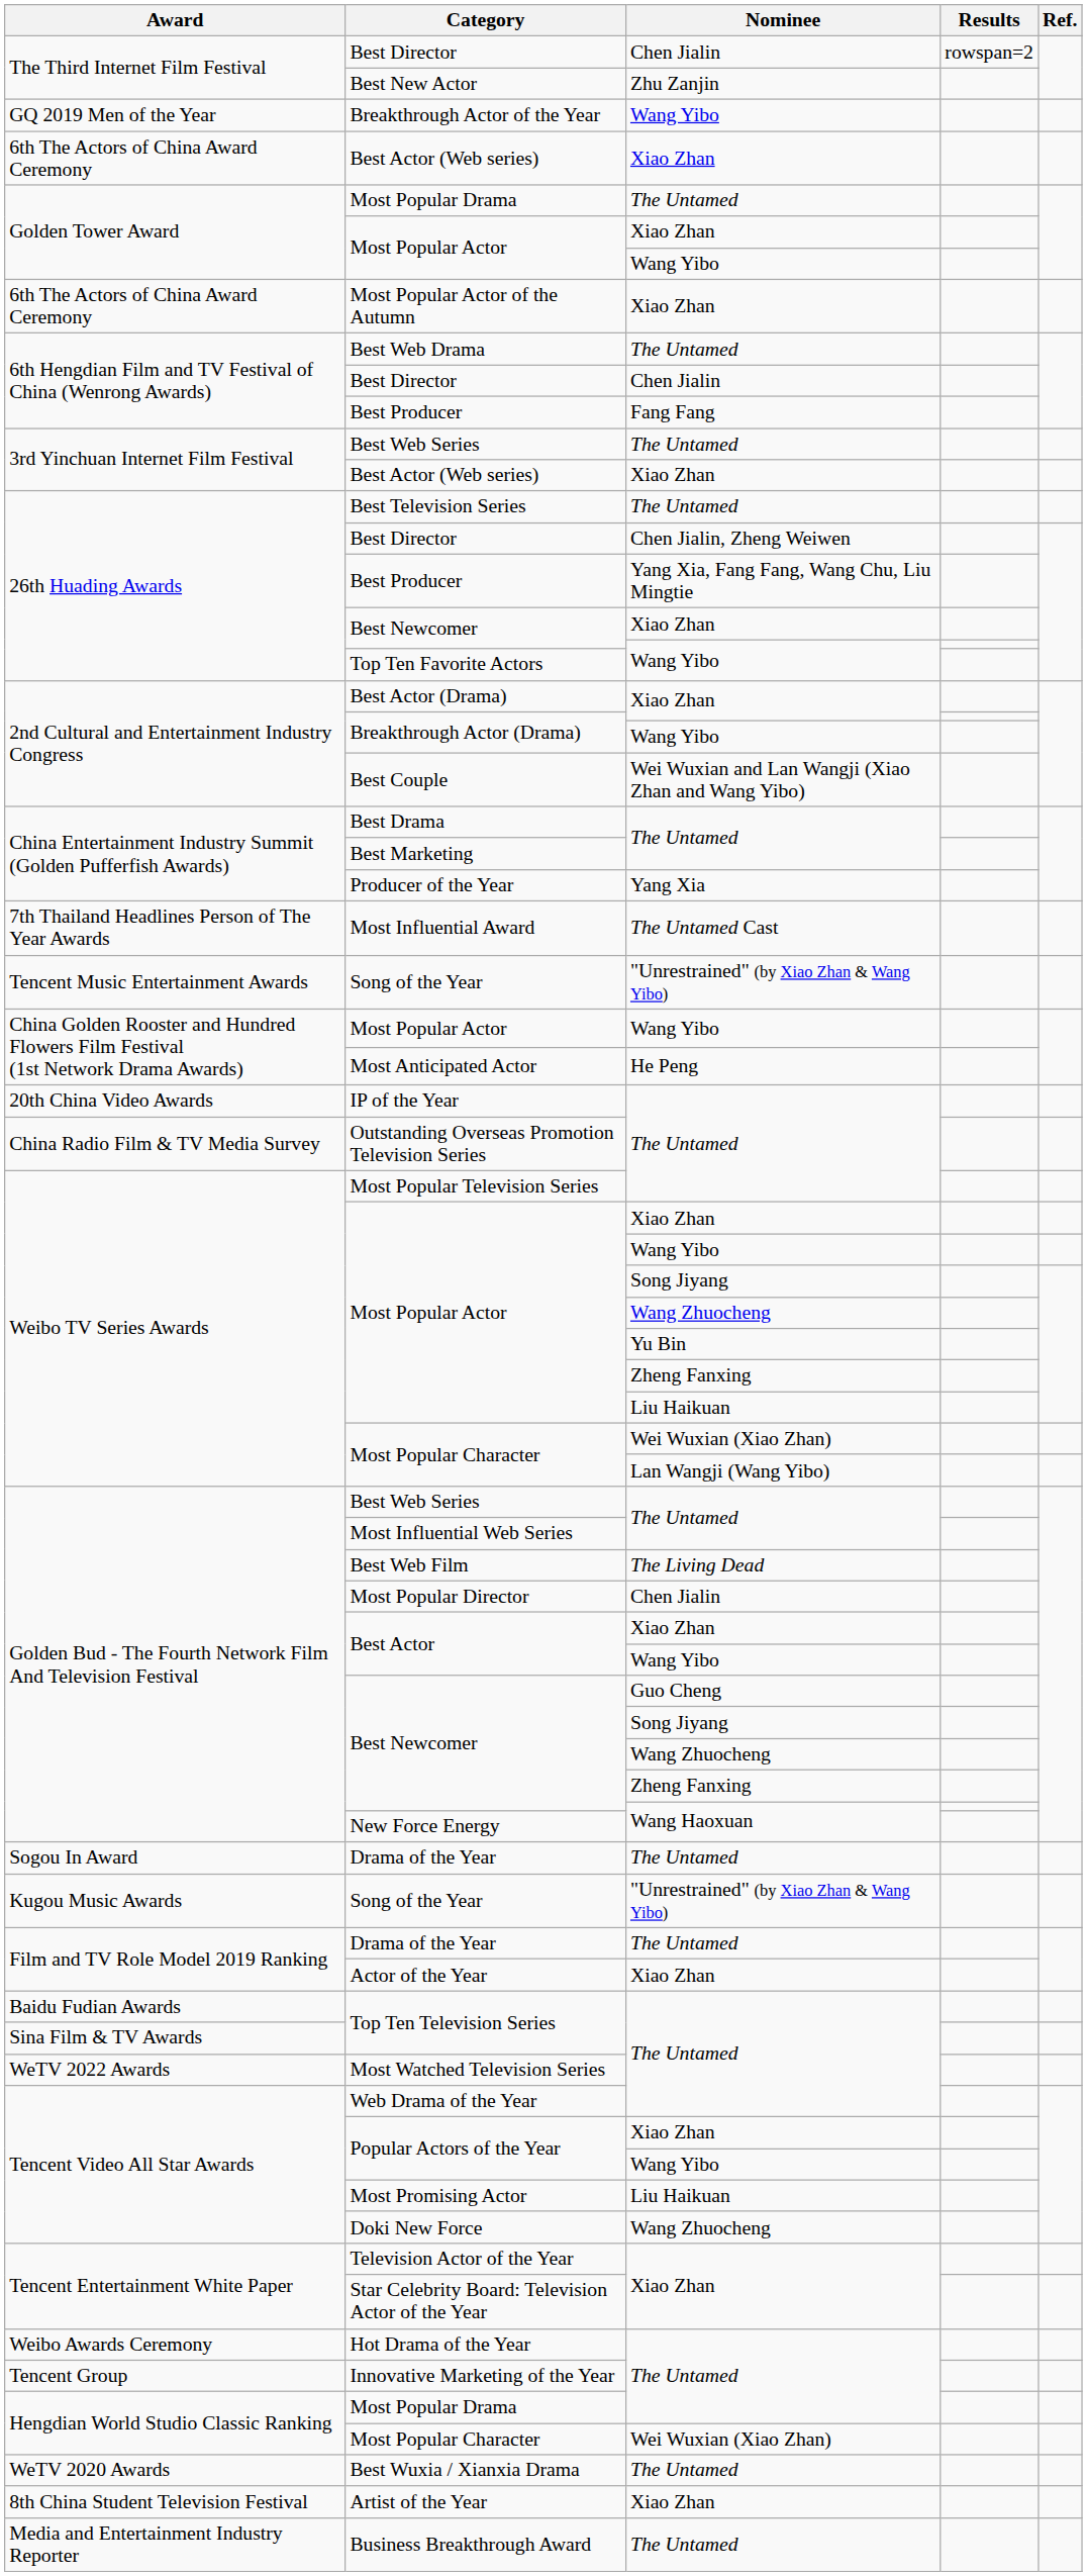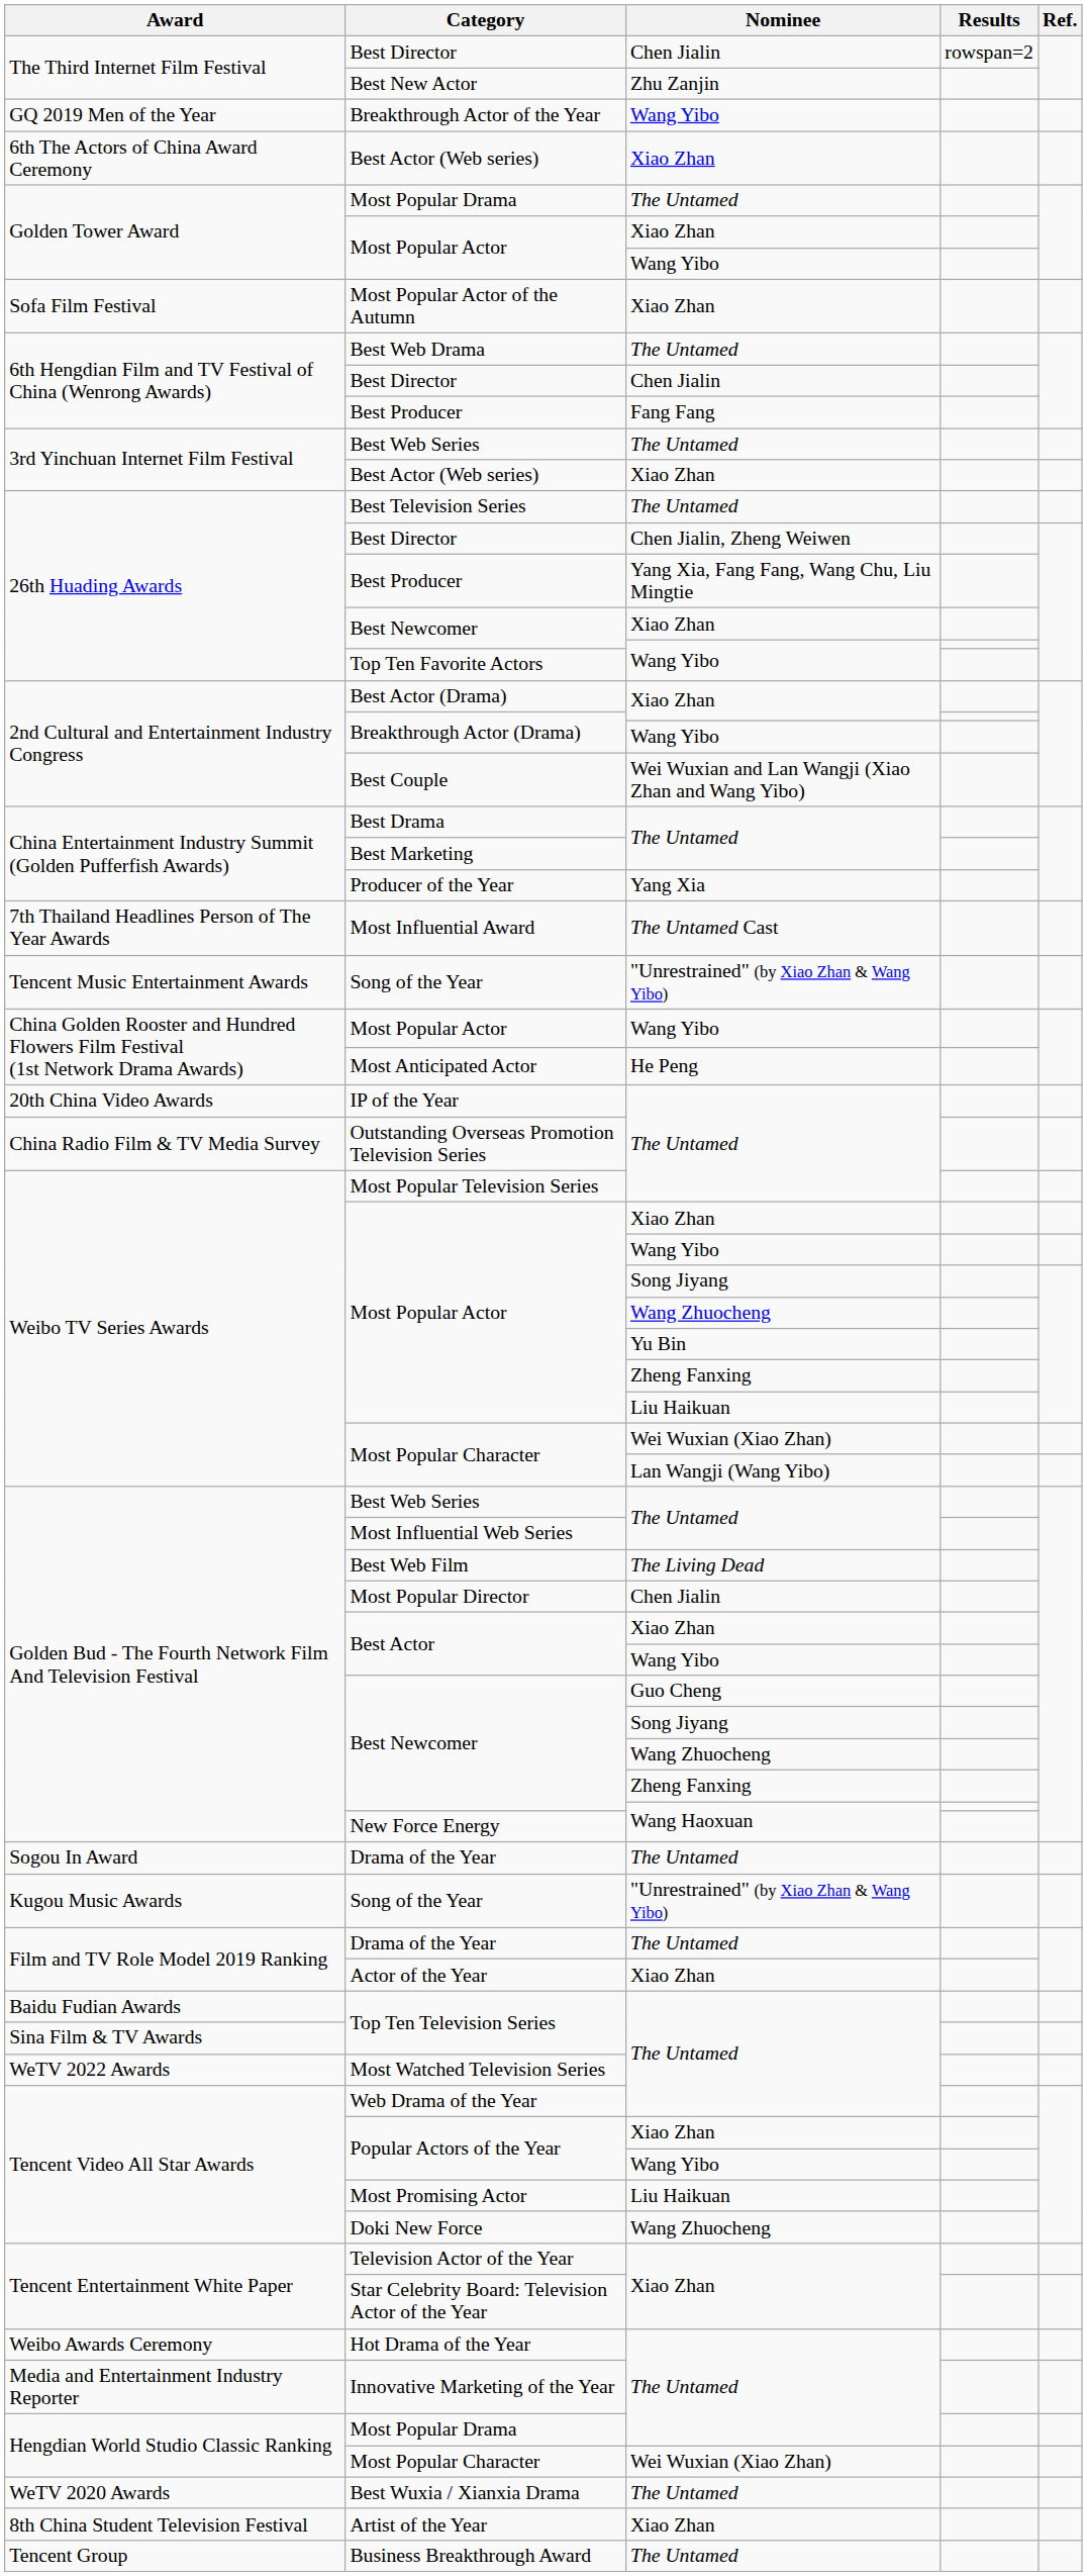Most Popular Actor of the Autumn | Award: 6th The Actors of China Award Ceremony -> Sofa Film Festival
Innovative Marketing of the Year | Award: Tencent Group -> Media and Entertainment Industry Reporter
Business Breakthrough Award | Award: Media and Entertainment Industry Reporter -> Tencent Group
